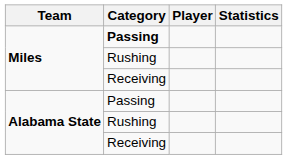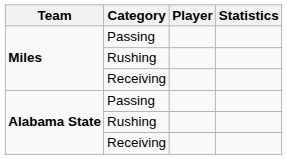Miles / Passing | Category: bold -> normal
